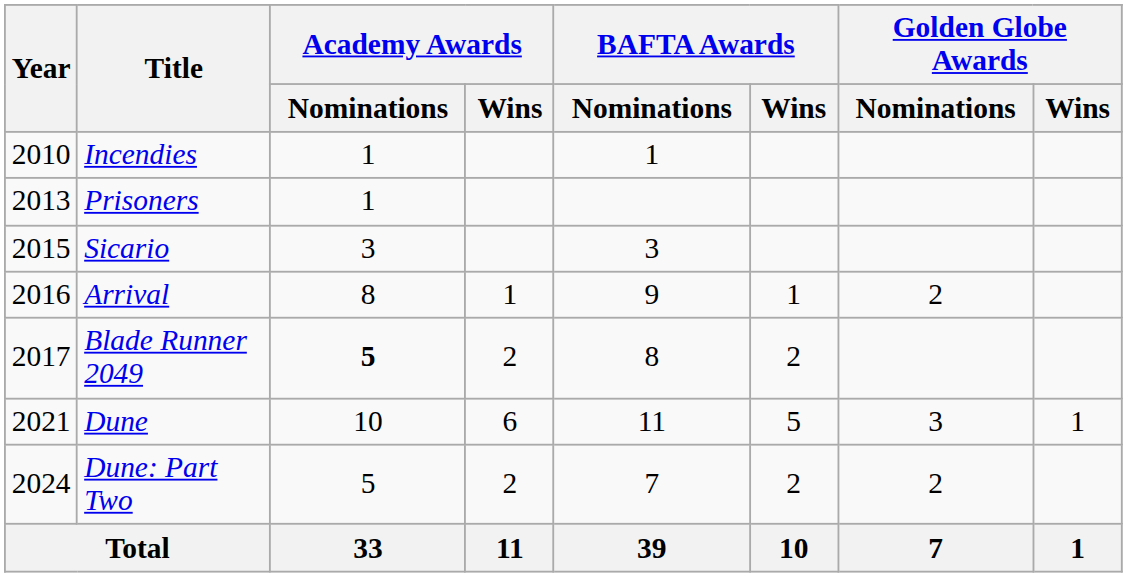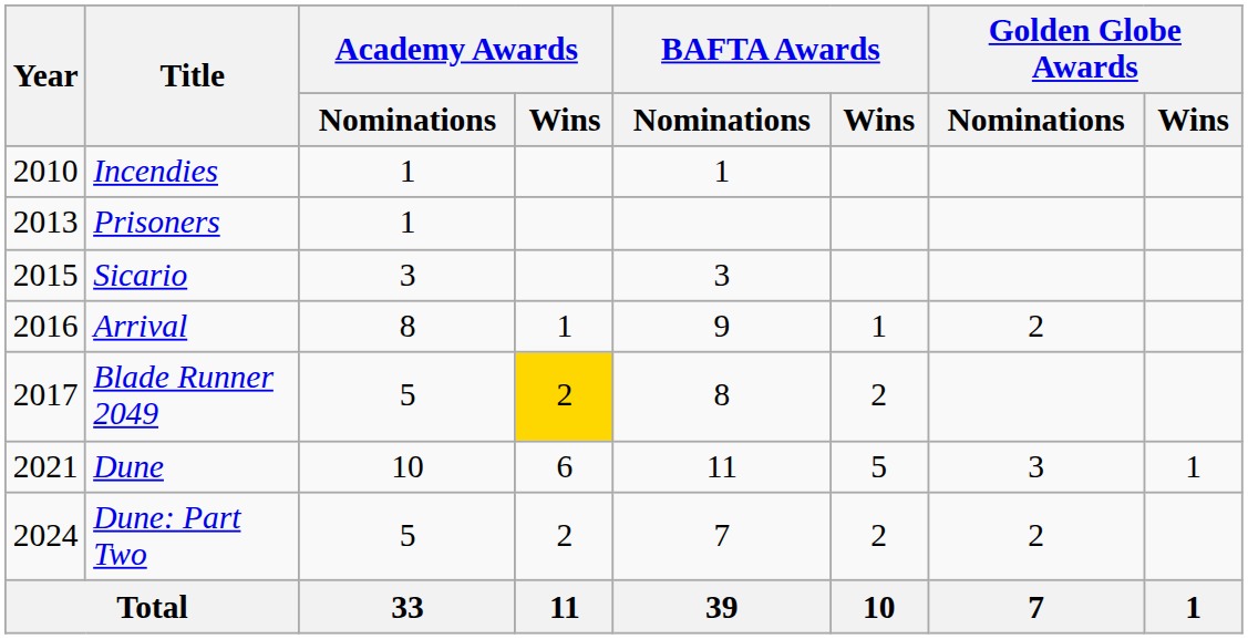Blade Runner 2049 | Academy Awards / Nominations: bold -> normal
Blade Runner 2049 | Academy Awards / Wins: no background -> gold background
